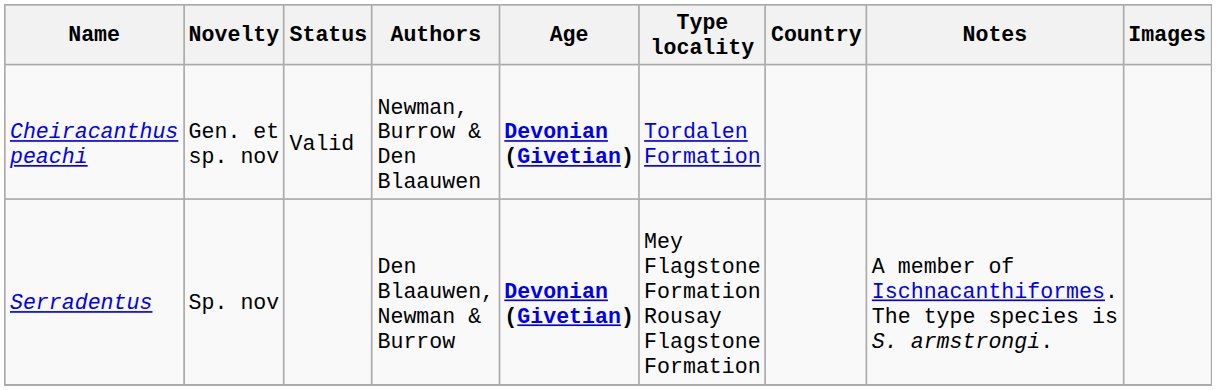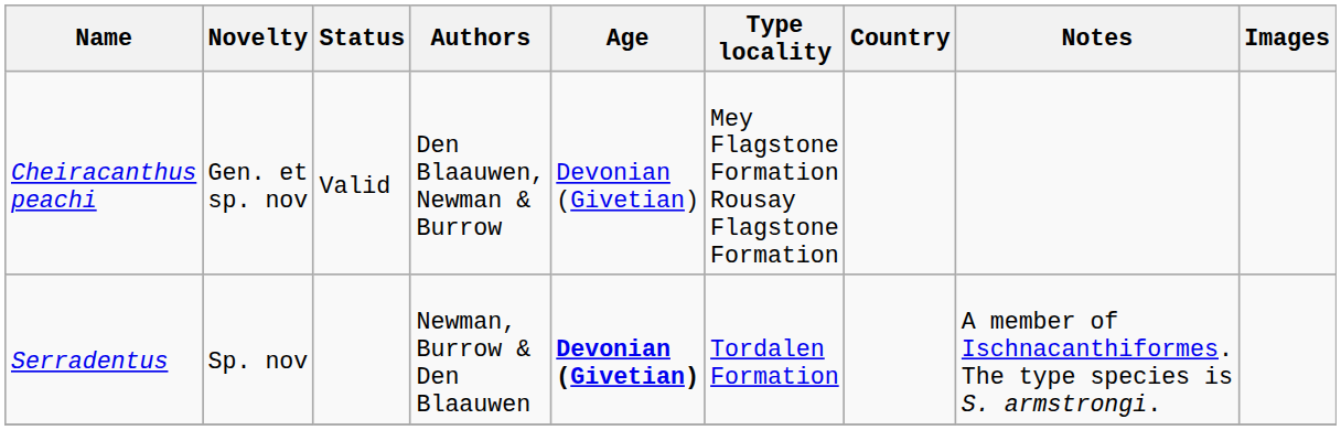Cheiracanthus peachi | Authors: Newman, Burrow & Den Blaauwen -> Den Blaauwen, Newman & Burrow
Cheiracanthus peachi | Age: bold -> normal
Cheiracanthus peachi | Type locality: Tordalen Formation -> Mey Flagstone Formation Rousay Flagstone Formation
Serradentus | Authors: Den Blaauwen, Newman & Burrow -> Newman, Burrow & Den Blaauwen
Serradentus | Type locality: Mey Flagstone Formation Rousay Flagstone Formation -> Tordalen Formation
